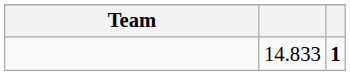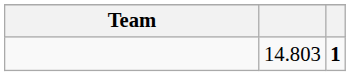row 2 | column 2: 14.833 -> 14.803
